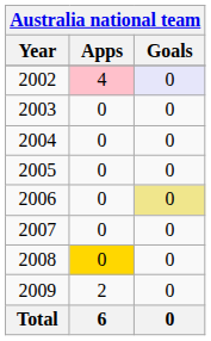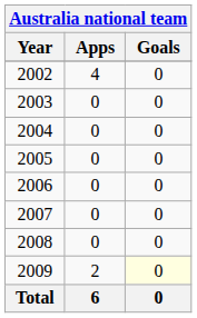2002 | Apps: pink background -> no background
2002 | Goals: lavender background -> no background
2006 | Goals: khaki background -> no background
2008 | Apps: gold background -> no background
2009 | Goals: no background -> lightyellow background
